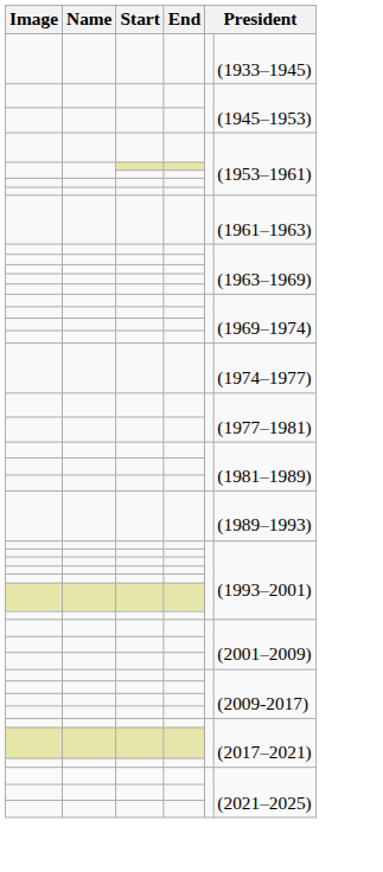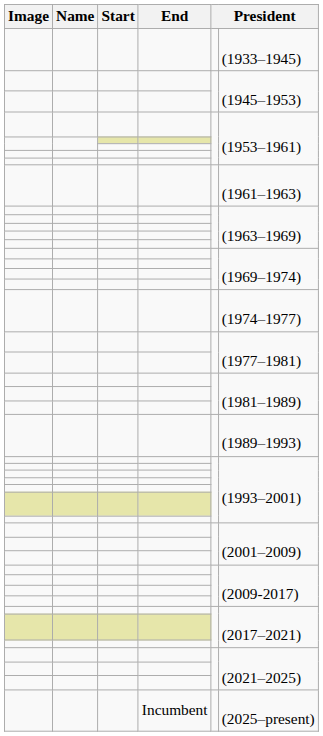+ row: Incumbent | (2025–present)
